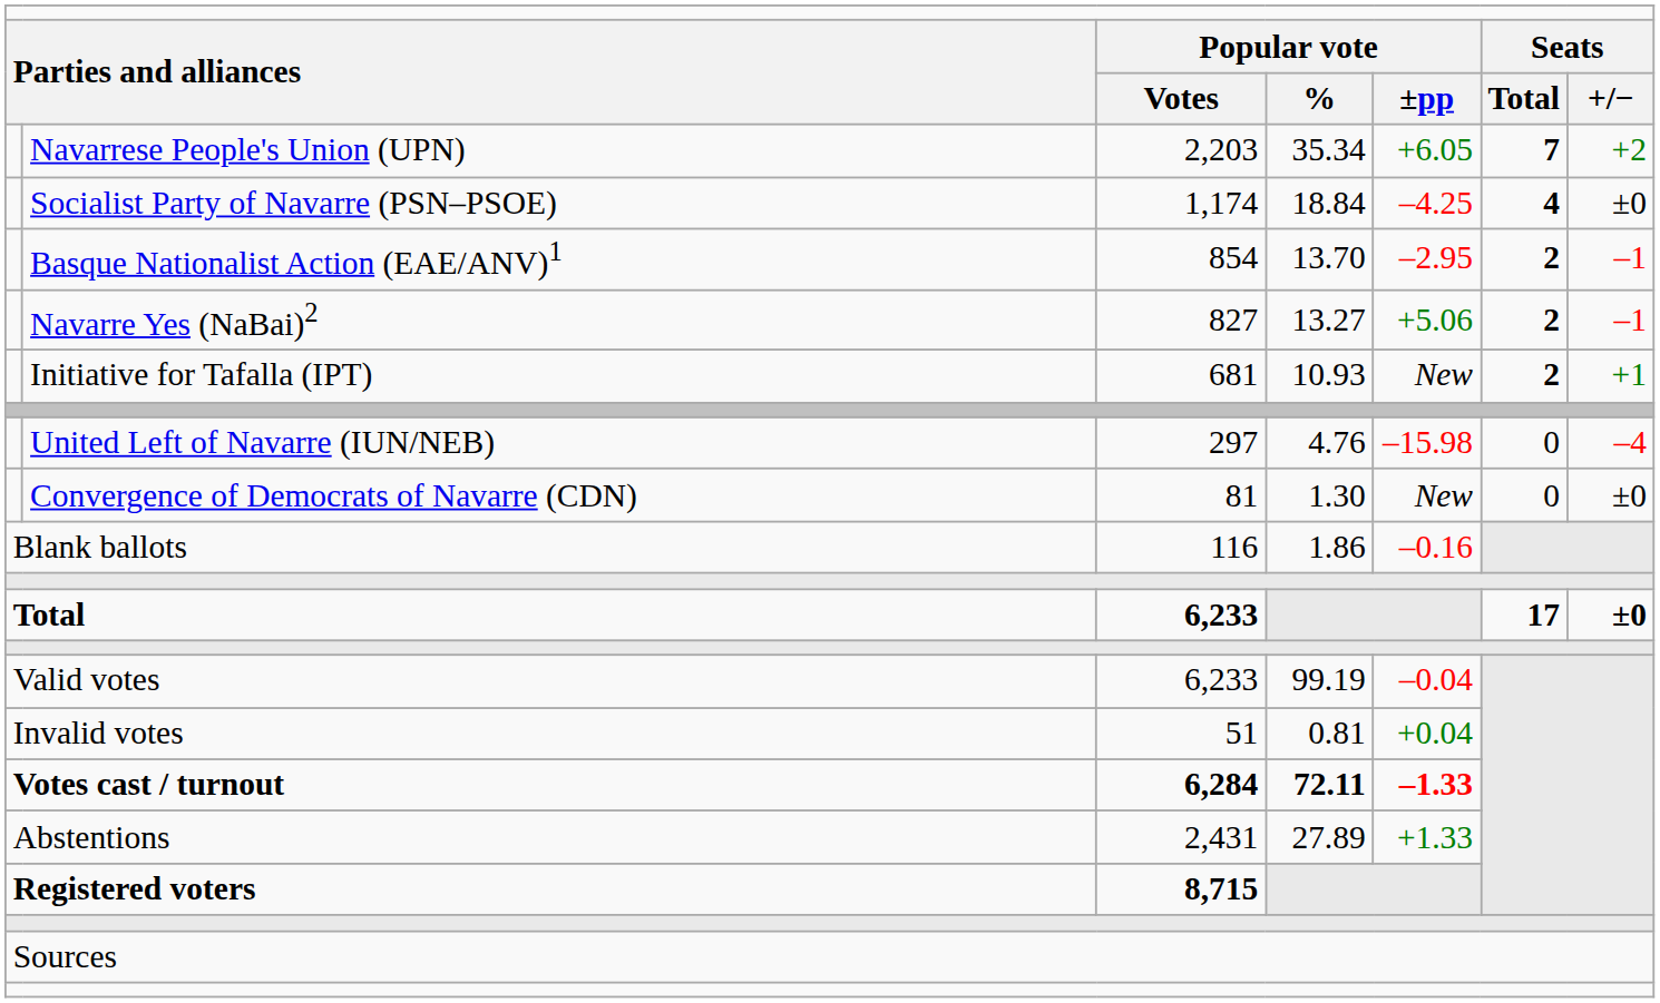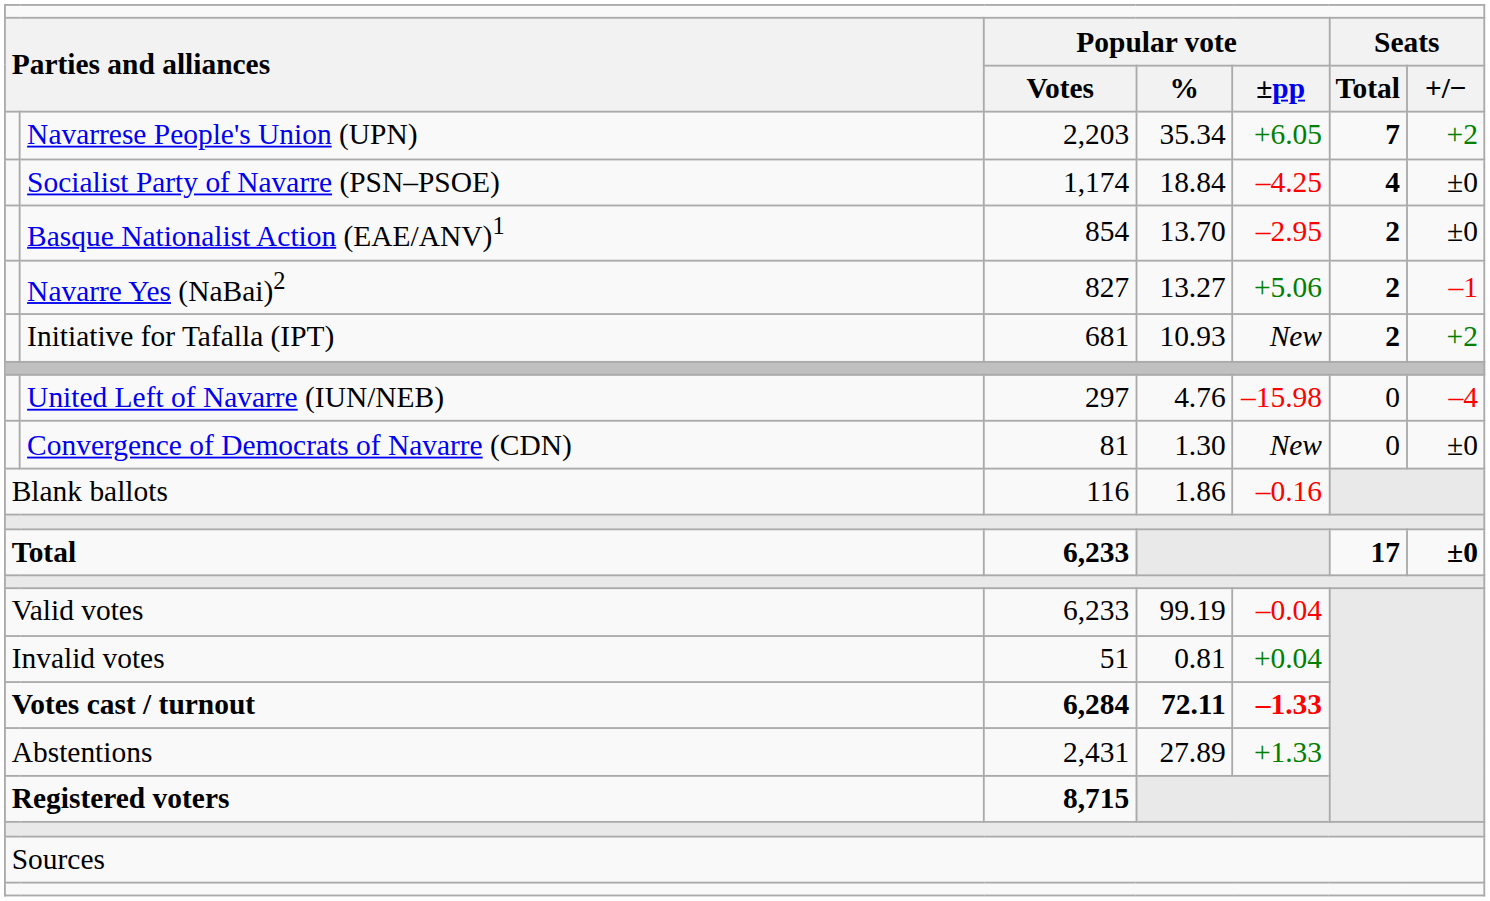Basque Nationalist Action (EAE/ANV)1 | column 7: –1 -> ±0
Initiative for Tafalla (IPT) | column 7: +1 -> +2
